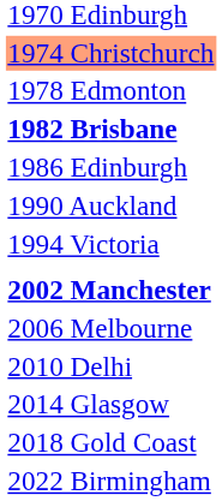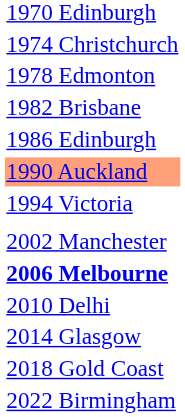1974 Christchurch | column 1: lightsalmon background -> no background
1982 Brisbane | column 1: bold -> normal
1990 Auckland | column 1: no background -> lightsalmon background
2002 Manchester | column 1: bold -> normal
2006 Melbourne | column 1: normal -> bold
